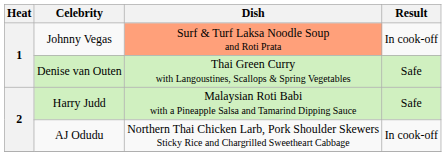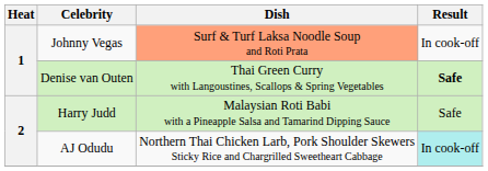Denise van Outen | Result: normal -> bold
AJ Odudu | Result: no background -> paleturquoise background
